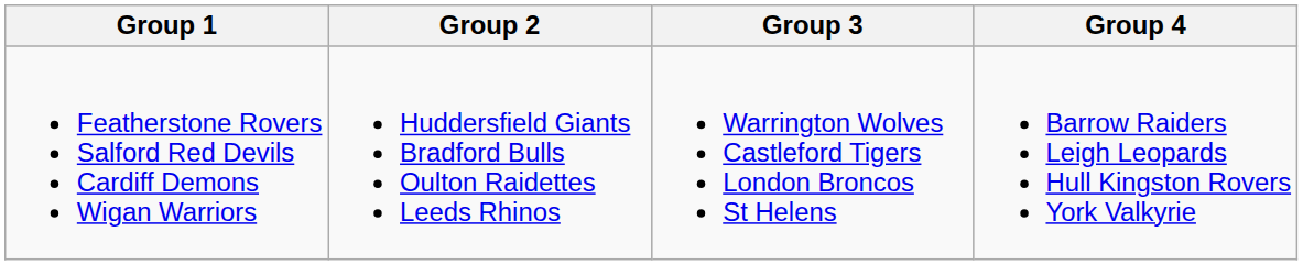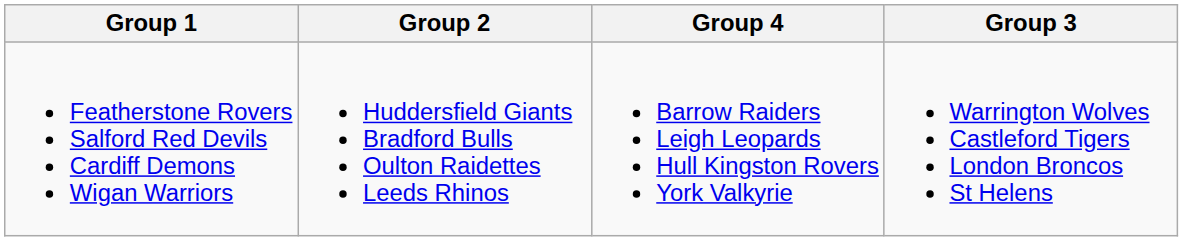columns swapped: Group 3 <-> Group 4
